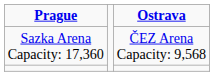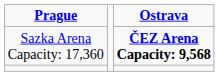Sazka Arena Capacity: 17,360 | Ostrava: normal -> bold
